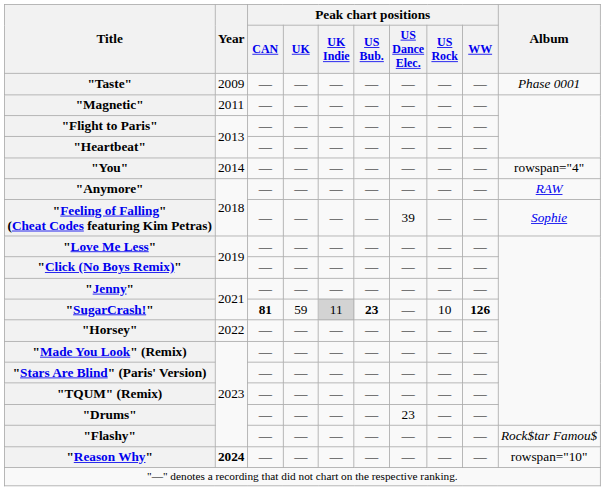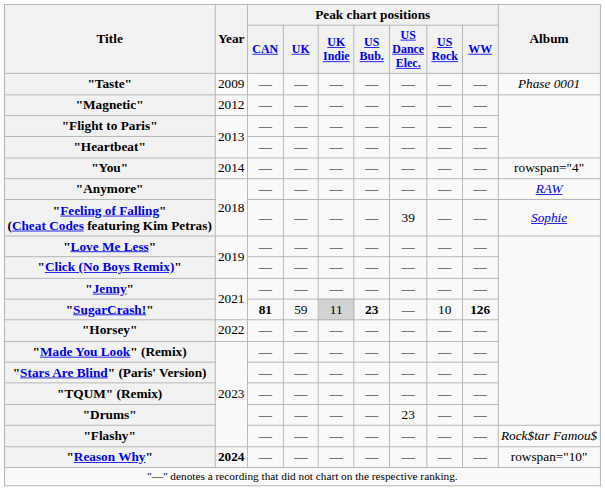"Magnetic" | Year: 2011 -> 2012
